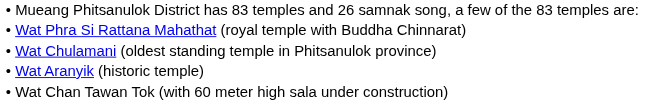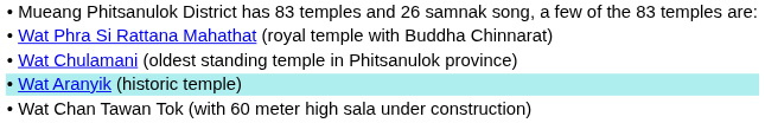row 4 | column 1: no background -> paleturquoise background
